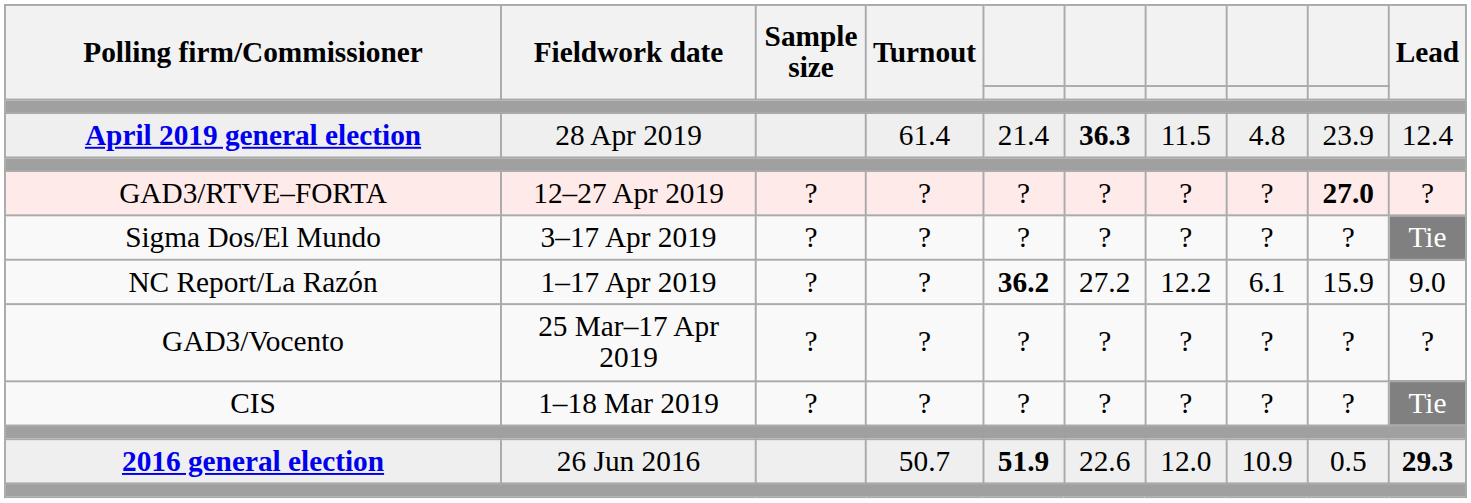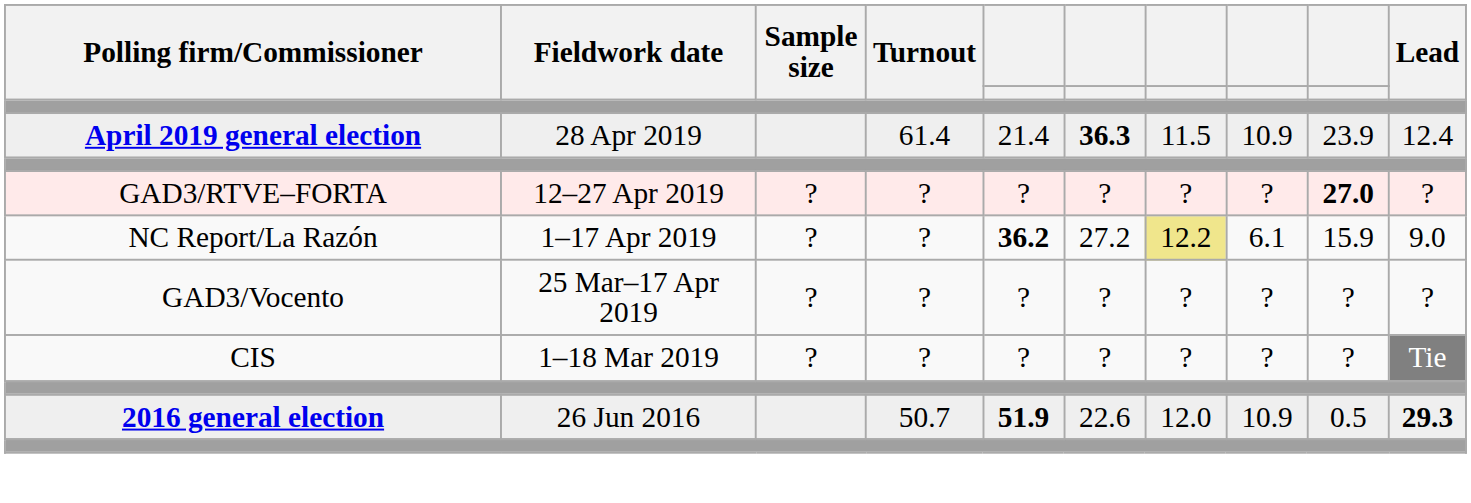April 2019 general election | column 8: 4.8 -> 10.9
- row: Sigma Dos/El Mundo | 3–17 Apr 2019 | ? | ? | ? | ? | ? | ? | ? | Tie
NC Report/La Razón | column 7: no background -> khaki background
